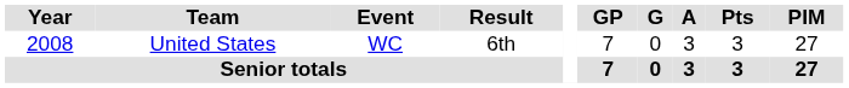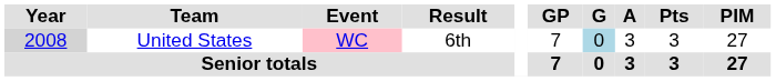United States | Year: no background -> lightgrey background
United States | Event: no background -> pink background
United States | G: no background -> lightblue background
